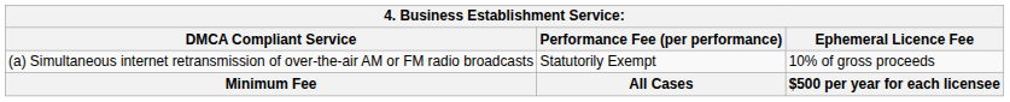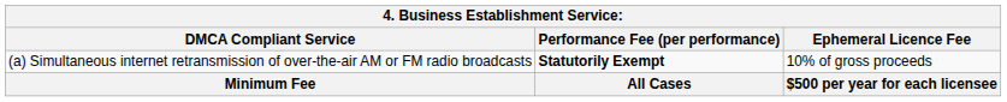row 3 | Performance Fee (per performance): normal -> bold
